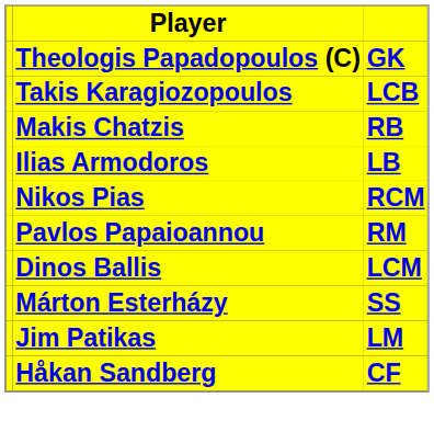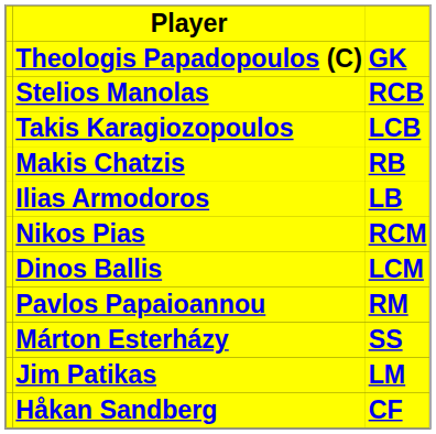+ row: Stelios Manolas | RCB
rows swapped: Dinos Ballis <-> Pavlos Papaioannou
